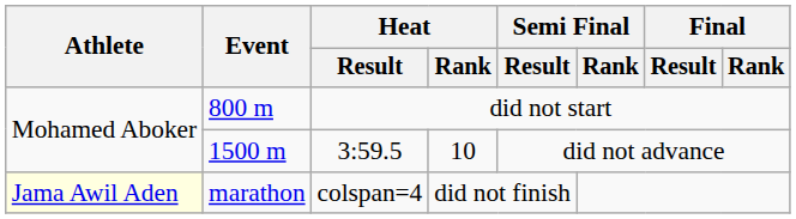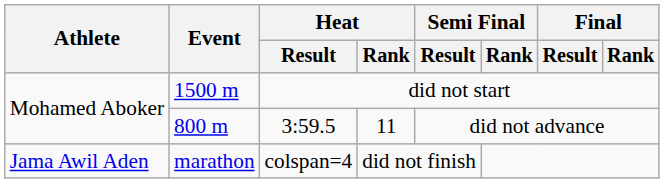did not start | Event: 800 m -> 1500 m
3:59.5 | Event: 1500 m -> 800 m
3:59.5 | Heat / Rank: 10 -> 11
colspan=4 | Athlete: lightyellow background -> no background
